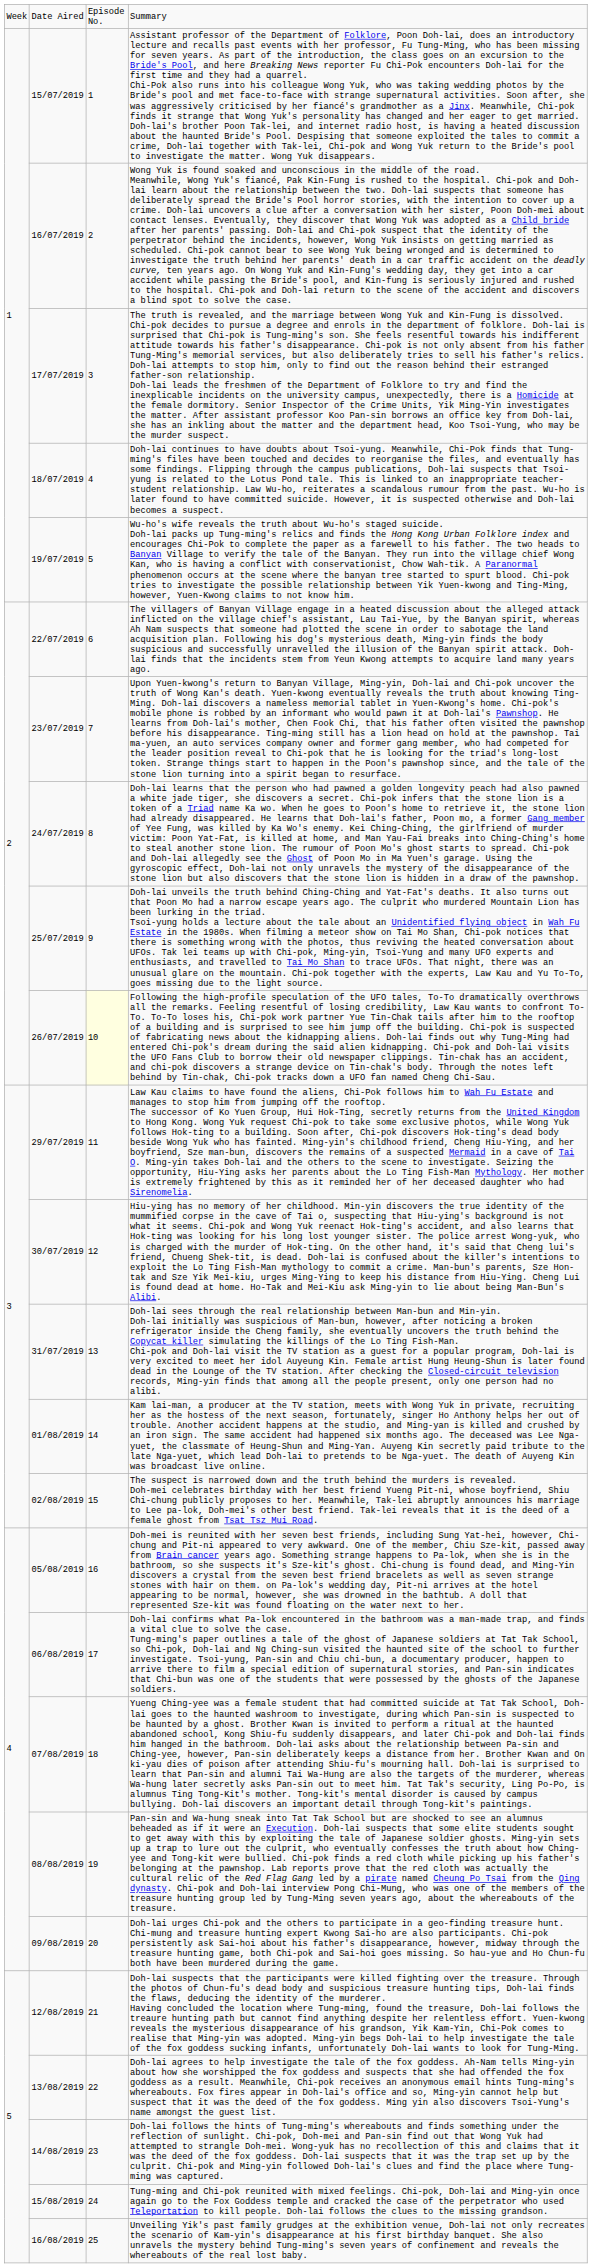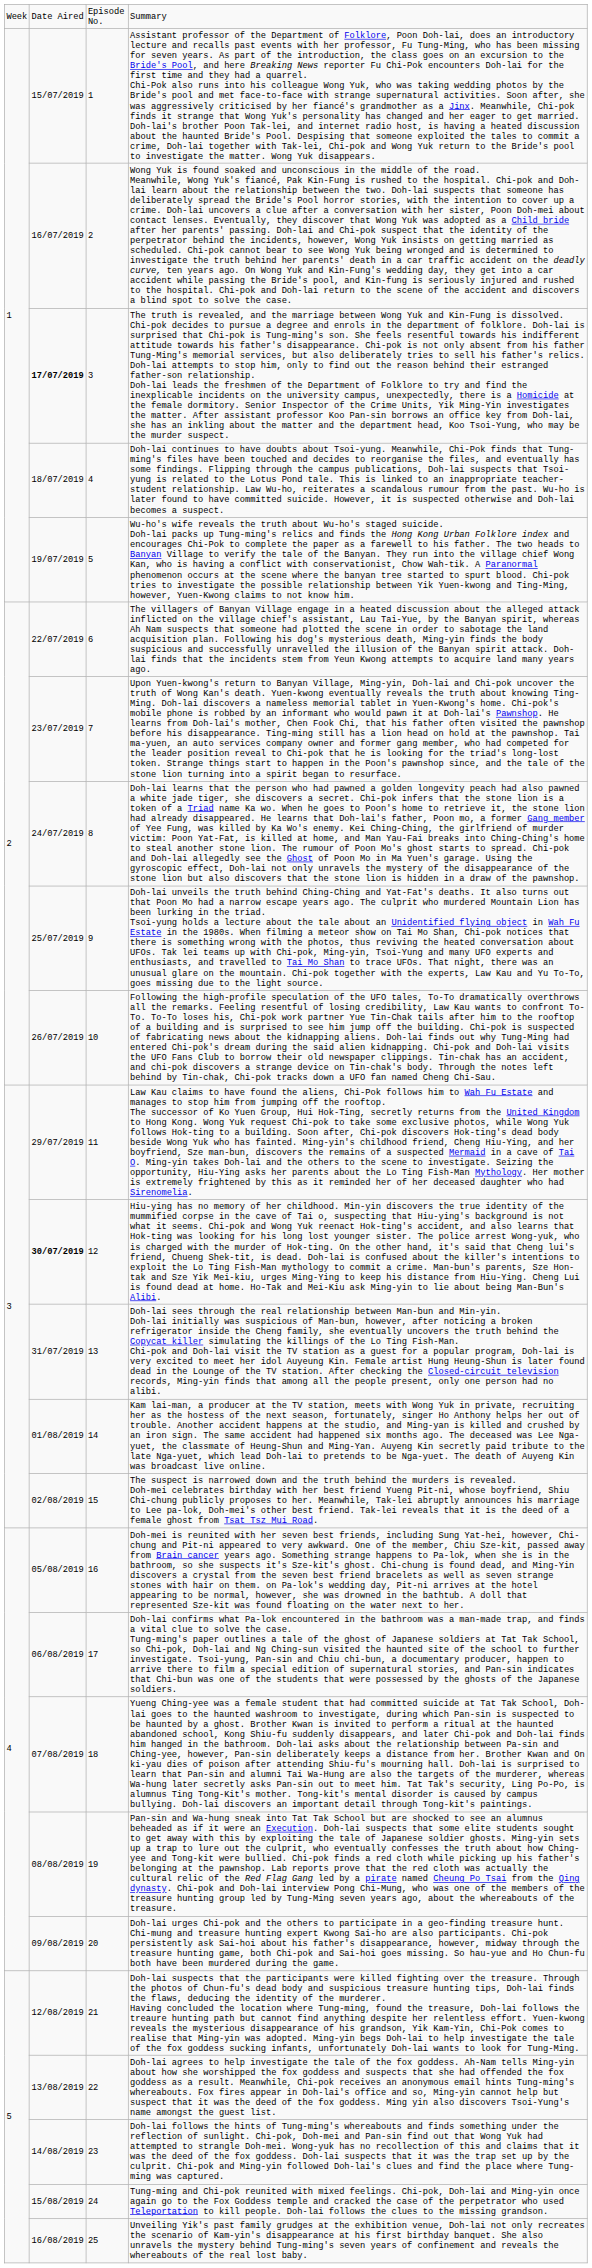row 4 | column 2: normal -> bold
row 11 | column 3: lightyellow background -> no background
row 13 | column 2: normal -> bold
